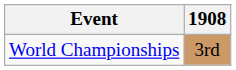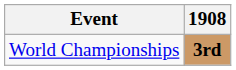World Championships | 1908: normal -> bold
